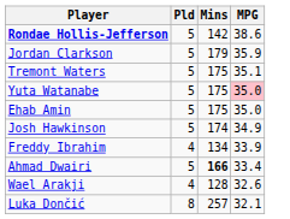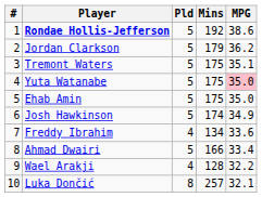+ column: # | 1 | 2 | 3 | 4 | 5 | 6 | 7 | 8 | 9 | 10
Rondae Hollis-Jefferson | Mins: 142 -> 192
Jordan Clarkson | MPG: 35.9 -> 36.2
Freddy Ibrahim | MPG: 33.9 -> 33.6
Ahmad Dwairi | Mins: bold -> normal
Wael Arakji | MPG: 32.6 -> 32.2
